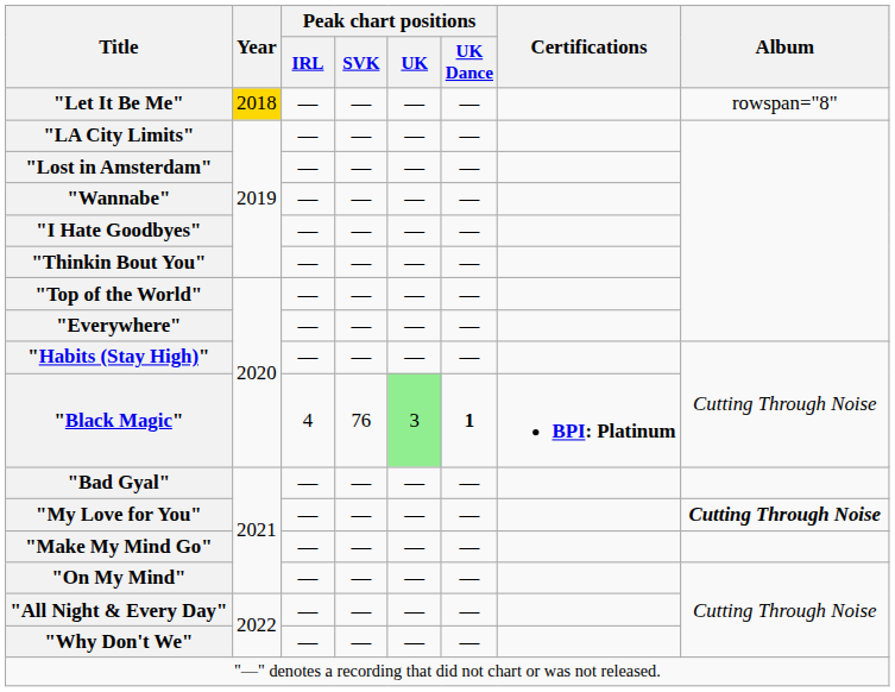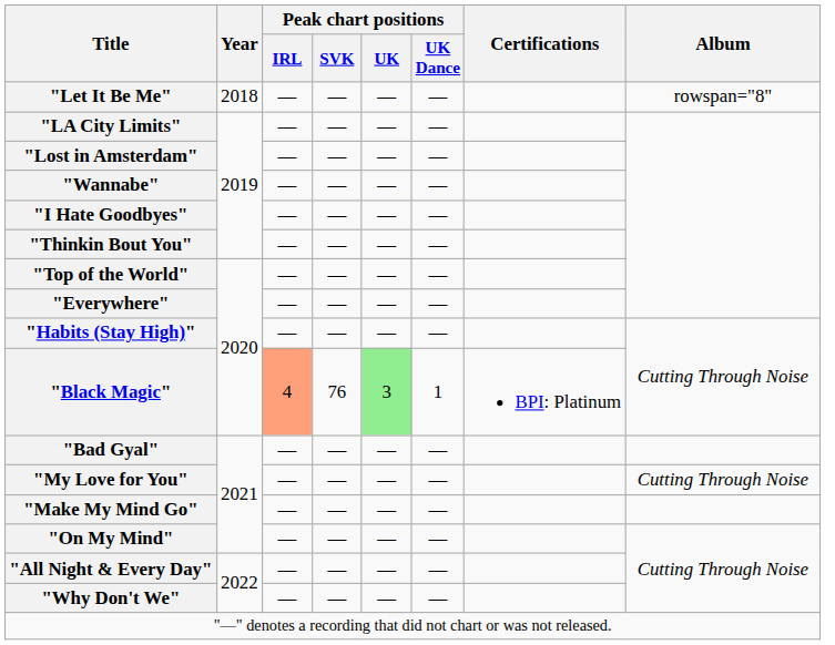"Let It Be Me" | Year: gold background -> no background
"Black Magic" | Peak chart positions / IRL: no background -> lightsalmon background
"Black Magic" | Peak chart positions / UK Dance: bold -> normal
"Black Magic" | Certifications: bold -> normal
"My Love for You" | Album: bold -> normal
